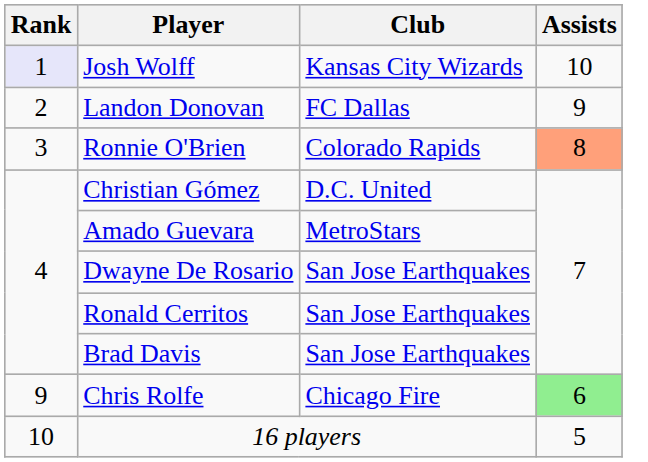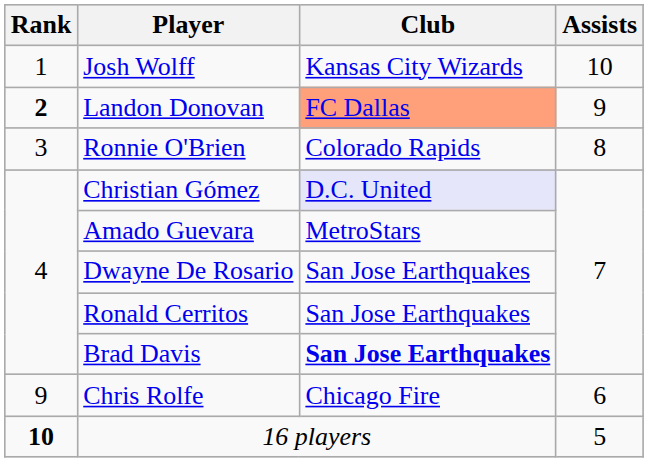Josh Wolff | Rank: lavender background -> no background
Landon Donovan | Rank: normal -> bold
Landon Donovan | Club: no background -> lightsalmon background
Ronnie O'Brien | Assists: lightsalmon background -> no background
Christian Gómez | Club: no background -> lavender background
Brad Davis | Club: normal -> bold
Chris Rolfe | Assists: lightgreen background -> no background
16 players | Rank: normal -> bold
